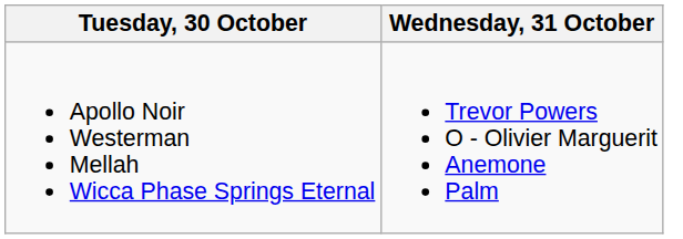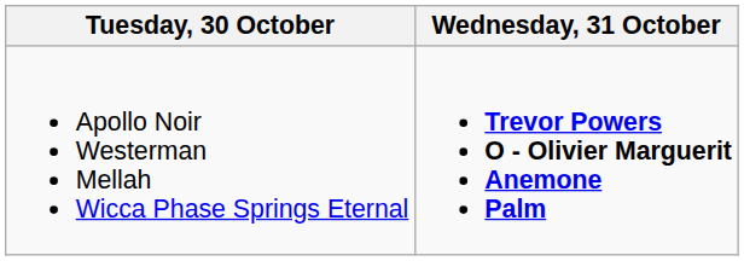Apollo Noir Westerman Mellah Wicca Phase Springs Eternal | Wednesday, 31 October: normal -> bold
